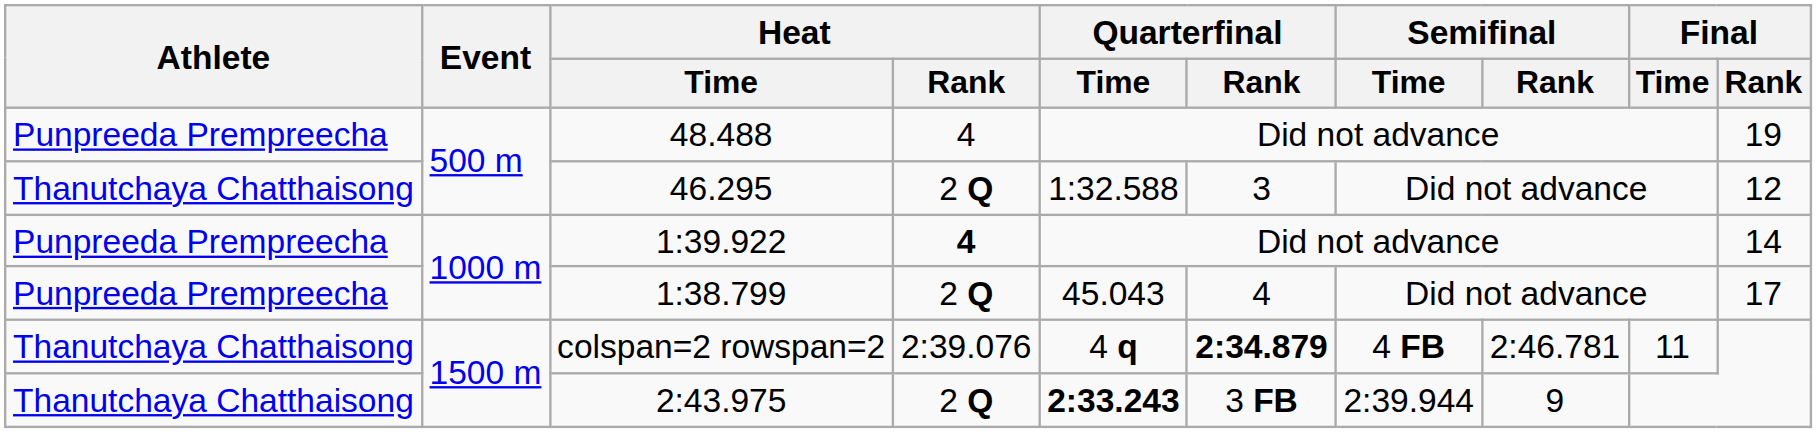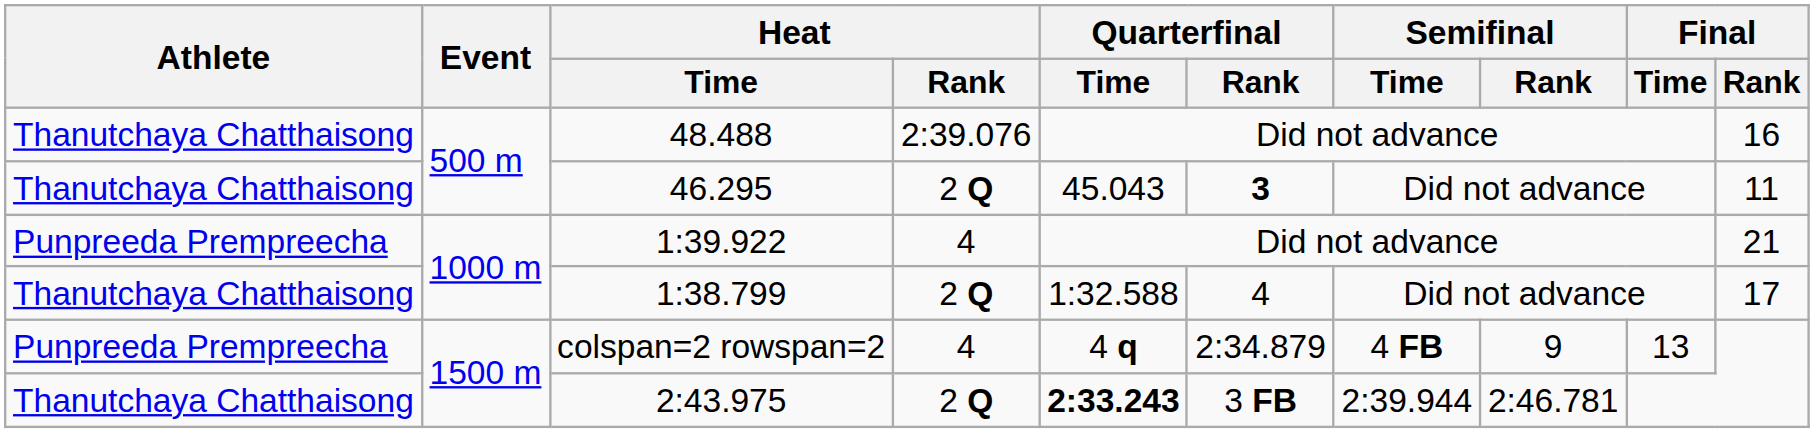48.488 | Athlete: Punpreeda Prempreecha -> Thanutchaya Chatthaisong
48.488 | Heat / Rank: 4 -> 2:39.076
48.488 | Final / Rank: 19 -> 16
46.295 | Quarterfinal / Time: 1:32.588 -> 45.043
46.295 | Quarterfinal / Rank: normal -> bold
46.295 | Final / Rank: 12 -> 11
1:39.922 | Heat / Rank: bold -> normal
1:39.922 | Final / Rank: 14 -> 21
1:38.799 | Athlete: Punpreeda Prempreecha -> Thanutchaya Chatthaisong
1:38.799 | Quarterfinal / Time: 45.043 -> 1:32.588
colspan=2 rowspan=2 | Athlete: Thanutchaya Chatthaisong -> Punpreeda Prempreecha
colspan=2 rowspan=2 | Heat / Rank: 2:39.076 -> 4
colspan=2 rowspan=2 | Quarterfinal / Rank: bold -> normal
colspan=2 rowspan=2 | Semifinal / Rank: 2:46.781 -> 9
colspan=2 rowspan=2 | Final / Time: 11 -> 13
2:43.975 | Semifinal / Rank: 9 -> 2:46.781
